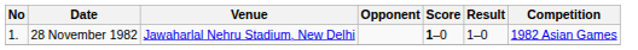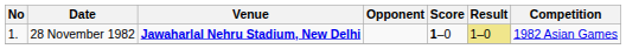28 November 1982 | Venue: normal -> bold
28 November 1982 | Result: no background -> khaki background
